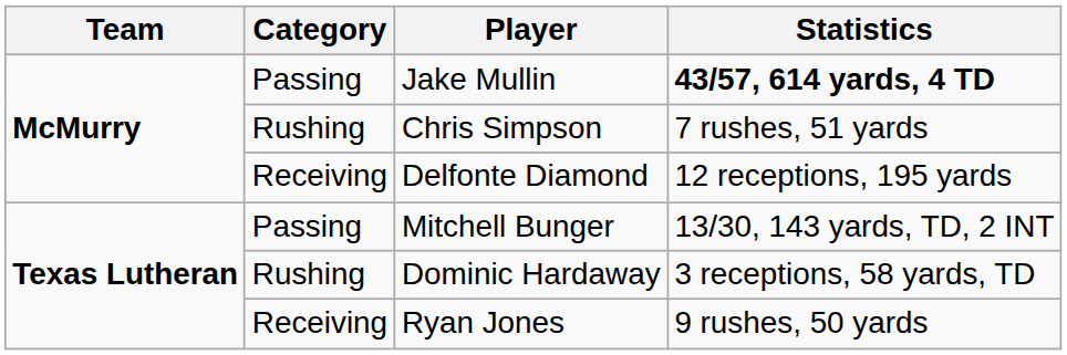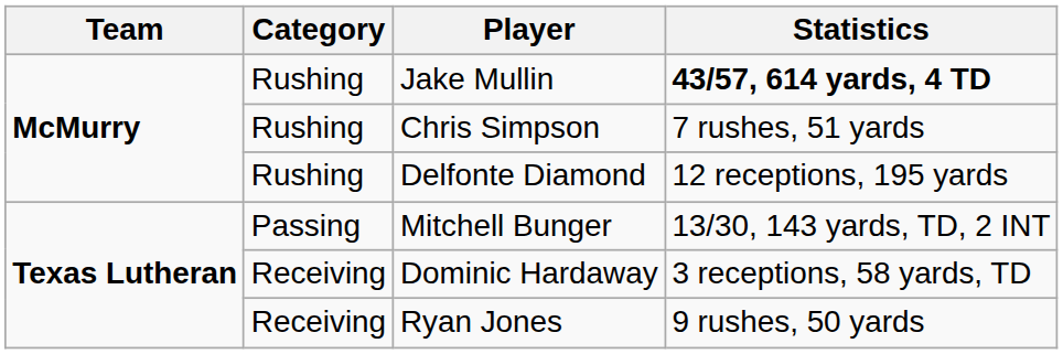Jake Mullin | Category: Passing -> Rushing
Delfonte Diamond | Category: Receiving -> Rushing
Dominic Hardaway | Category: Rushing -> Receiving
